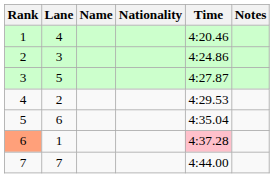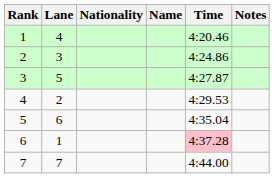columns swapped: Name <-> Nationality
row 7 | Rank: lightsalmon background -> no background
